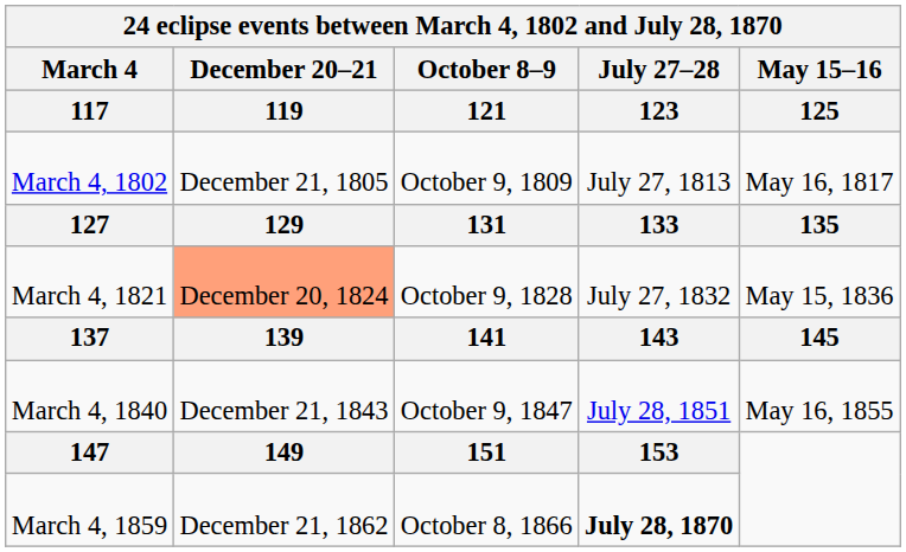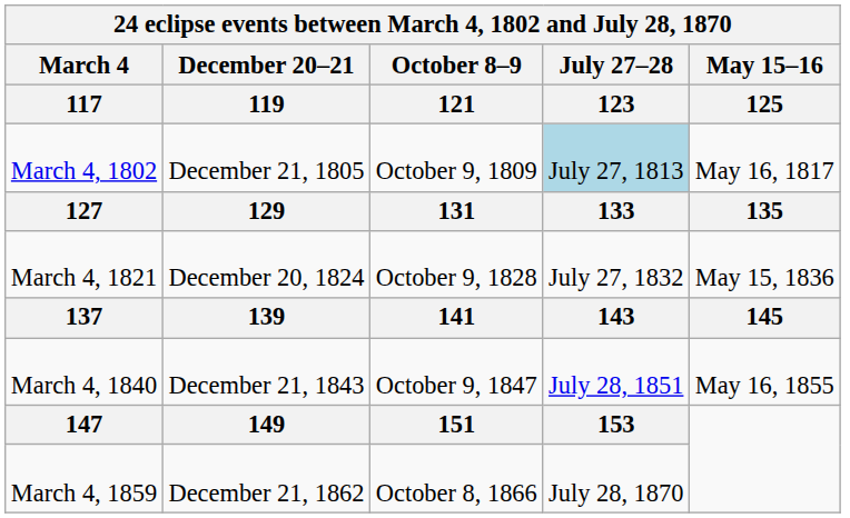March 4, 1802 | July 27–28 / 123: no background -> lightblue background
March 4, 1821 | December 20–21 / 119: lightsalmon background -> no background
March 4, 1859 | July 27–28 / 123: bold -> normal
